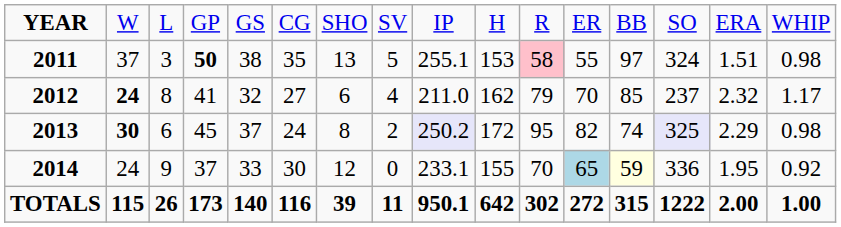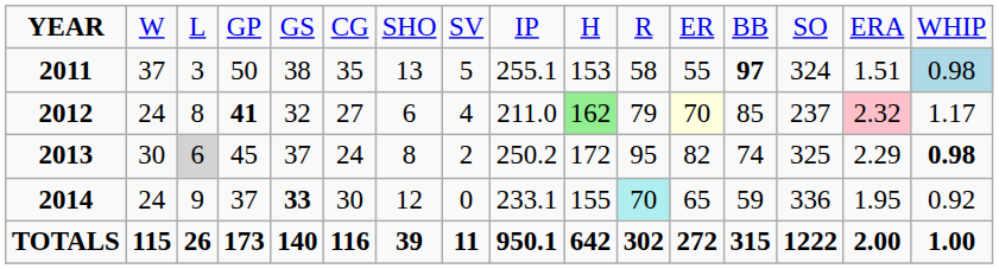2011 | column 4: bold -> normal
2011 | column 11: pink background -> no background
2011 | column 13: normal -> bold
2011 | column 16: no background -> lightblue background
2012 | column 2: bold -> normal
2012 | column 4: normal -> bold
2012 | column 10: no background -> lightgreen background
2012 | column 12: no background -> lightyellow background
2012 | column 15: no background -> pink background
2013 | column 2: bold -> normal
2013 | column 3: no background -> lightgrey background
2013 | column 9: lavender background -> no background
2013 | column 14: lavender background -> no background
2013 | column 16: normal -> bold
2014 | column 5: normal -> bold
2014 | column 11: no background -> paleturquoise background
2014 | column 12: lightblue background -> no background
2014 | column 13: lightyellow background -> no background
